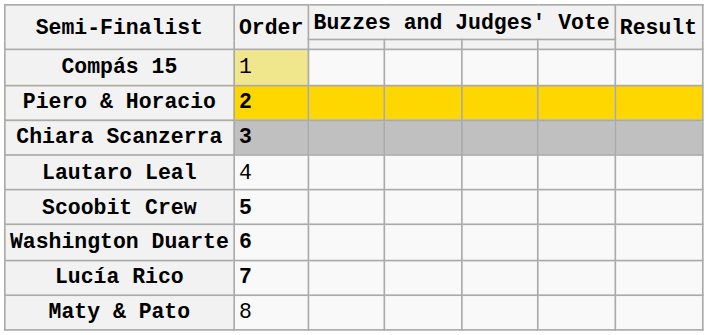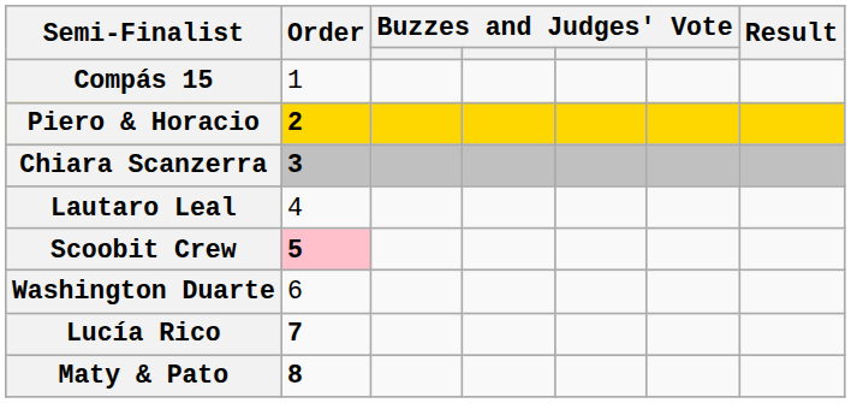Compás 15 | Order: khaki background -> no background
Scoobit Crew | Order: no background -> pink background
Washington Duarte | Order: bold -> normal
Maty & Pato | Order: normal -> bold
